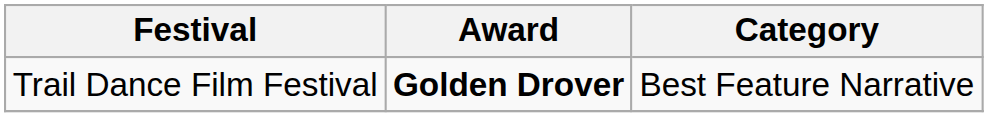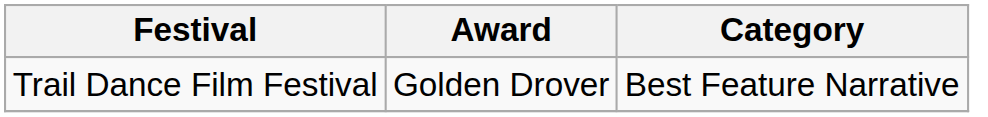Trail Dance Film Festival | Award: bold -> normal
